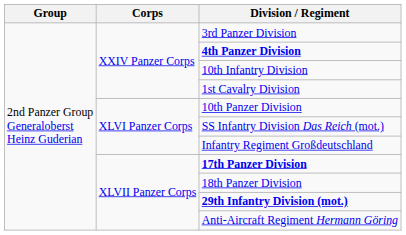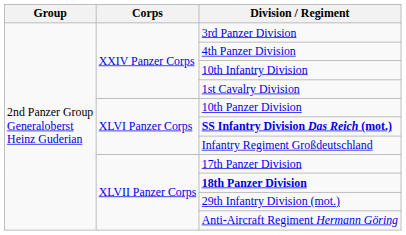4th Panzer Division | Division / Regiment: bold -> normal
SS Infantry Division Das Reich (mot.) | Division / Regiment: normal -> bold
17th Panzer Division | Division / Regiment: bold -> normal
18th Panzer Division | Division / Regiment: normal -> bold
29th Infantry Division (mot.) | Division / Regiment: bold -> normal
